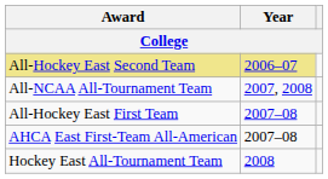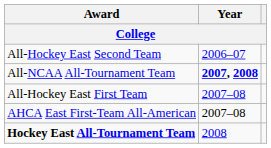row 3 | Award: khaki background -> no background
row 3 | Year: khaki background -> no background
row 4 | Year: normal -> bold
row 7 | Award: normal -> bold
